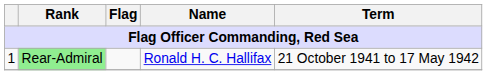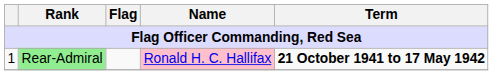1 | Name: no background -> pink background
1 | Term: normal -> bold
